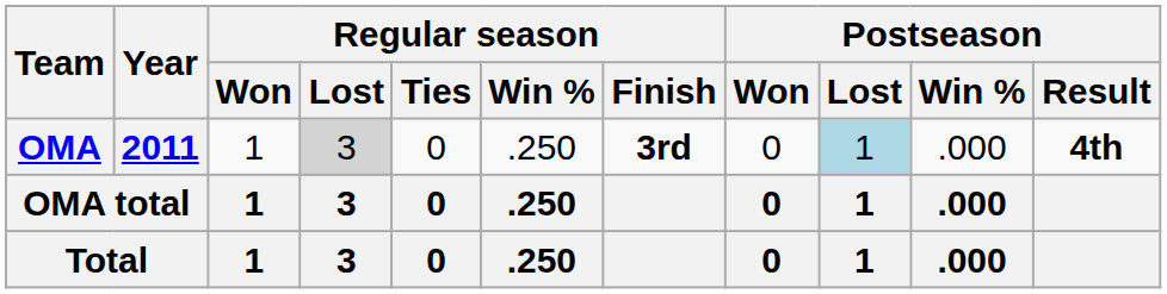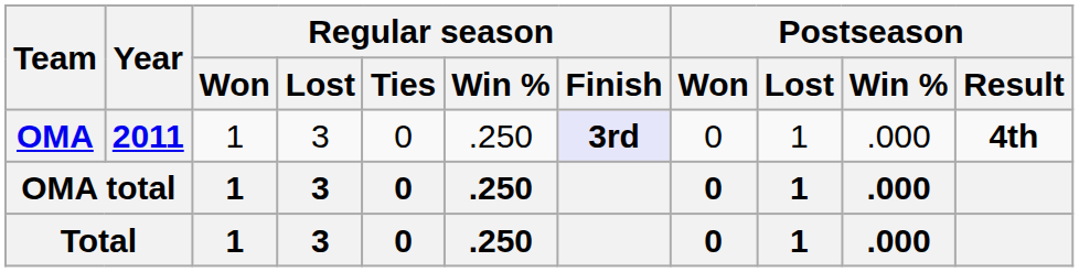OMA | Regular season / Lost: lightgrey background -> no background
OMA | Regular season / Finish: no background -> lavender background
OMA | Postseason / Lost: lightblue background -> no background
